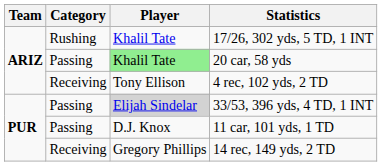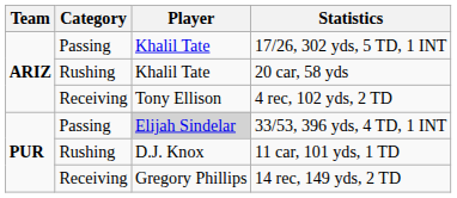17/26, 302 yds, 5 TD, 1 INT | Category: Rushing -> Passing
20 car, 58 yds | Category: Passing -> Rushing
20 car, 58 yds | Player: lightgreen background -> no background
11 car, 101 yds, 1 TD | Category: Passing -> Rushing
